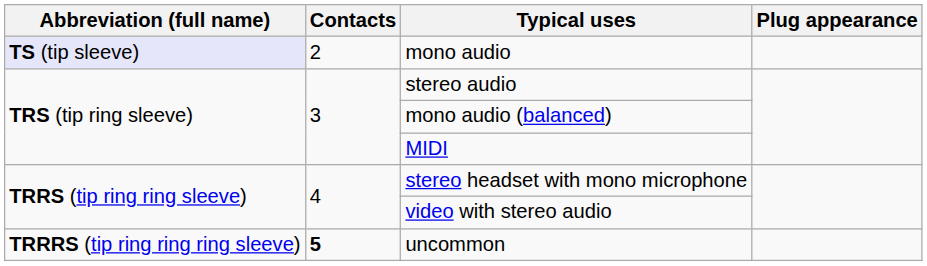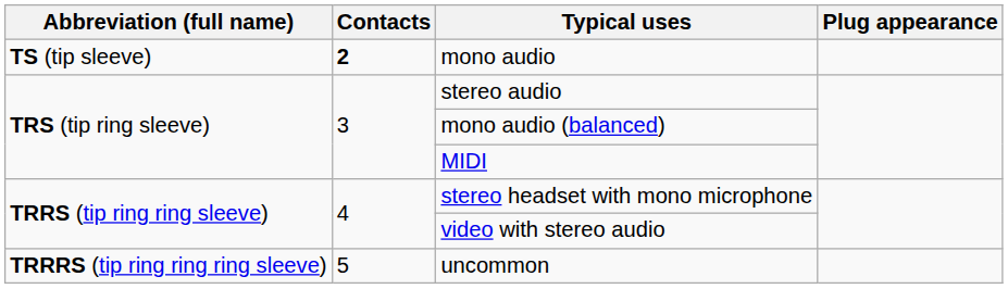mono audio | Abbreviation (full name): lavender background -> no background
mono audio | Contacts: normal -> bold
uncommon | Contacts: bold -> normal
